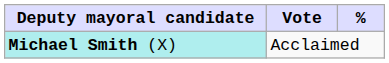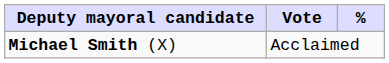Michael Smith (X) | Deputy mayoral candidate: paleturquoise background -> no background
